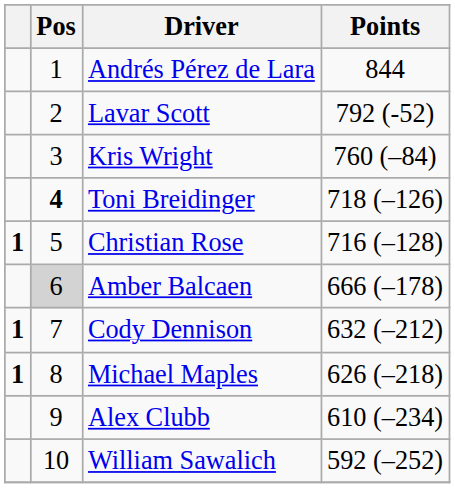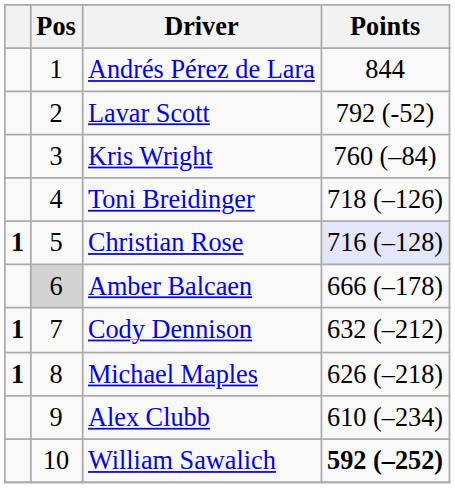Toni Breidinger | Pos: bold -> normal
Christian Rose | Points: no background -> lavender background
William Sawalich | Points: normal -> bold
